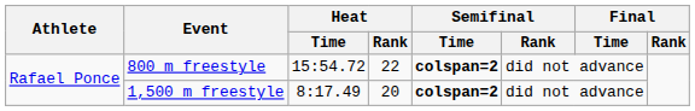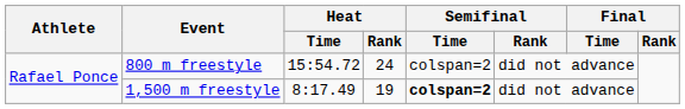800 m freestyle | Heat / Rank: 22 -> 24
800 m freestyle | Semifinal / Time: bold -> normal
1,500 m freestyle | Heat / Rank: 20 -> 19
